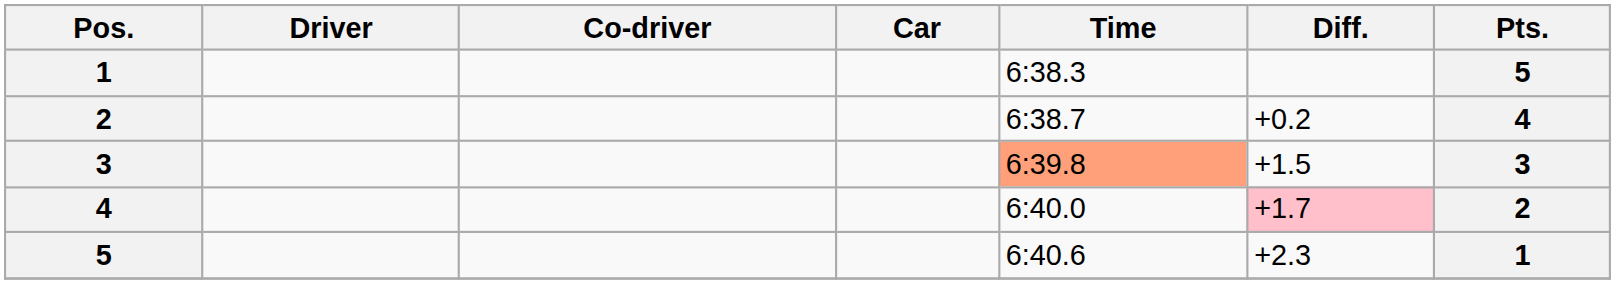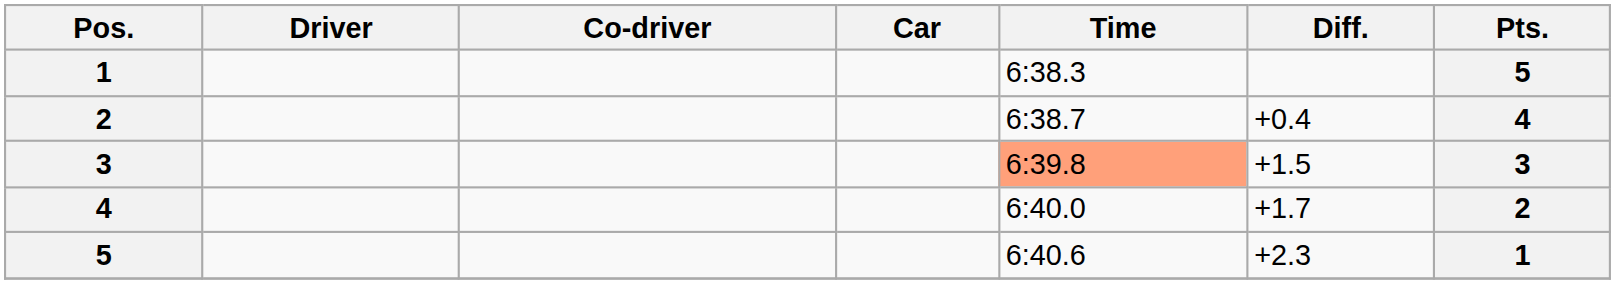row 3 | Diff.: +0.2 -> +0.4
row 5 | Diff.: pink background -> no background
